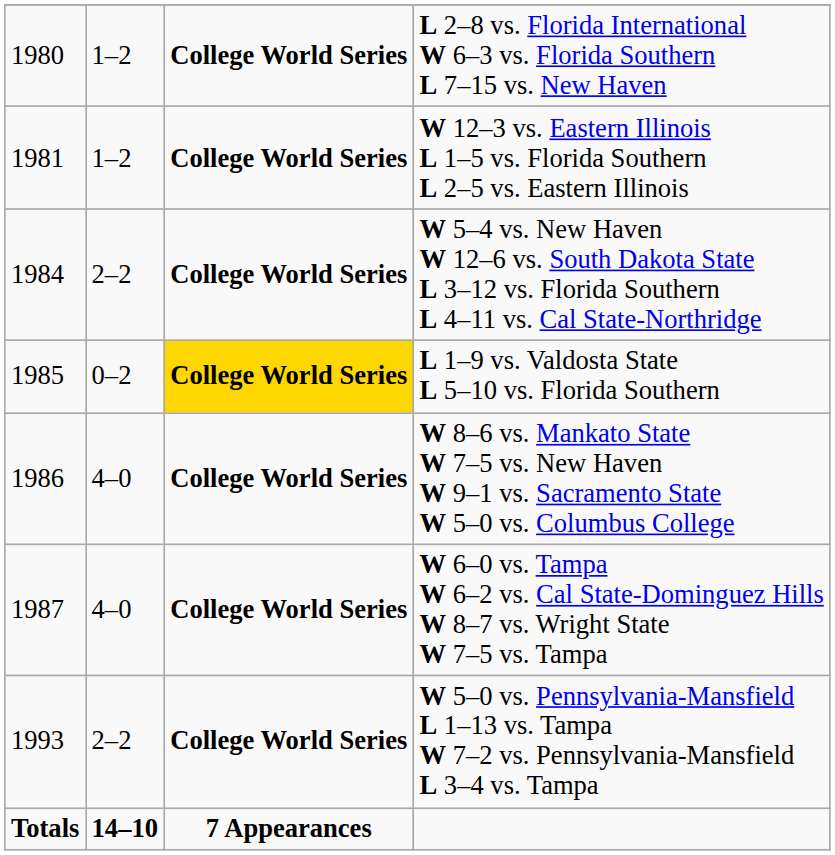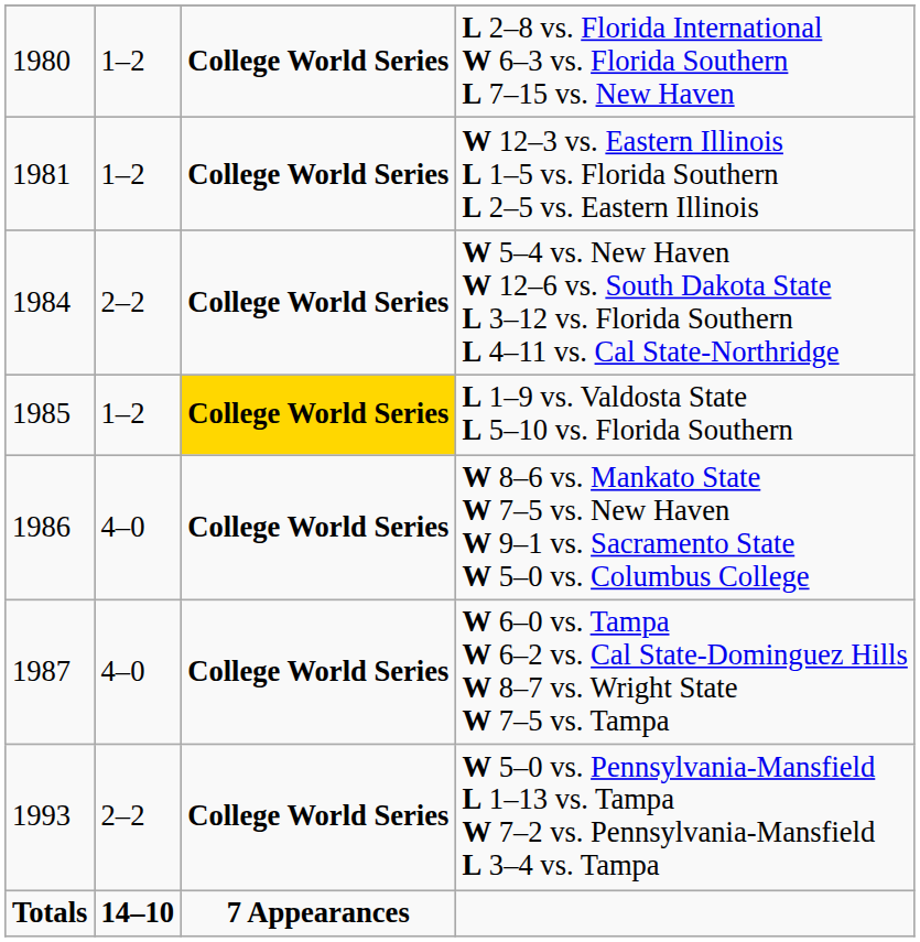L 1–9 vs. Valdosta State L 5–10 vs. Florida Southern | column 2: 0–2 -> 1–2
